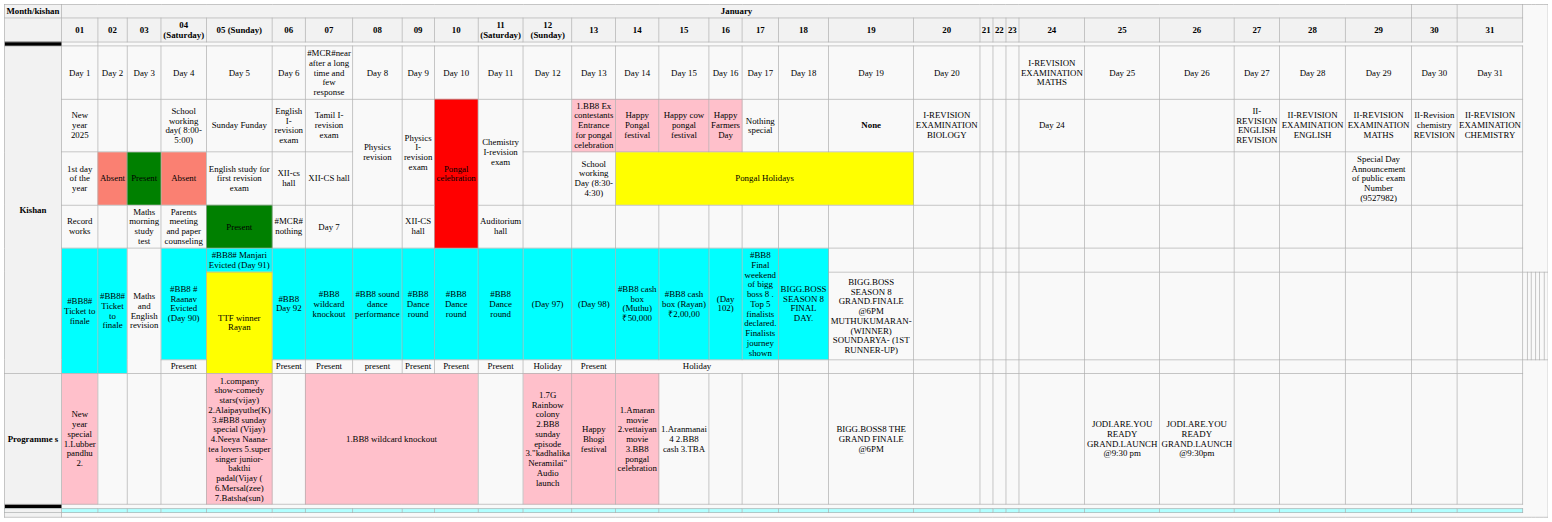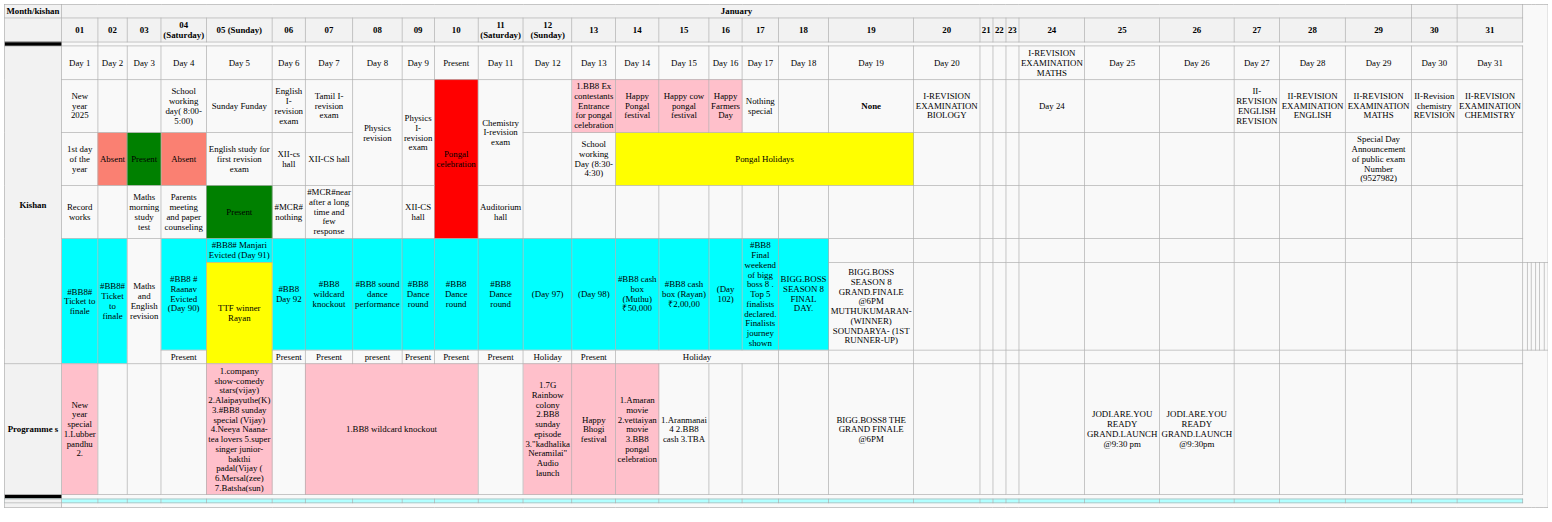Day 1 | January / 07: #MCR#near after a long time and few response -> Day 7
Day 1 | January / 10: Day 10 -> Present
Record works | January / 07: Day 7 -> #MCR#near after a long time and few response
